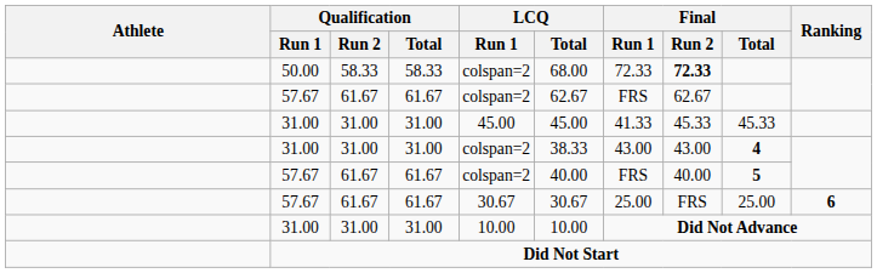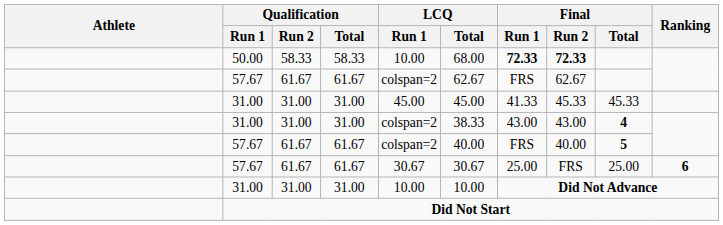50.00 | LCQ / Run 1: colspan=2 -> 10.00
50.00 | Final / Run 1: normal -> bold
